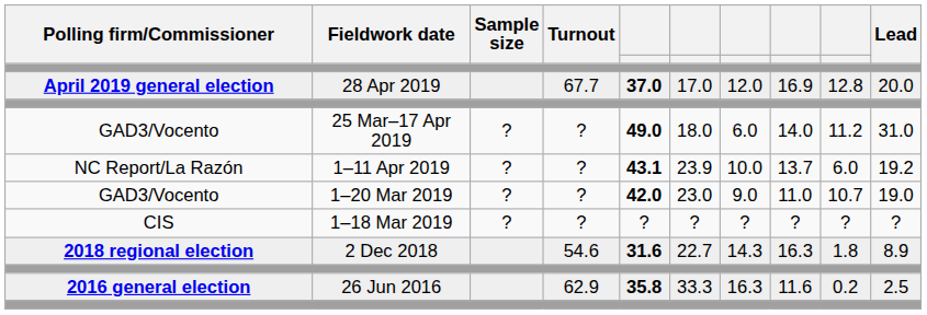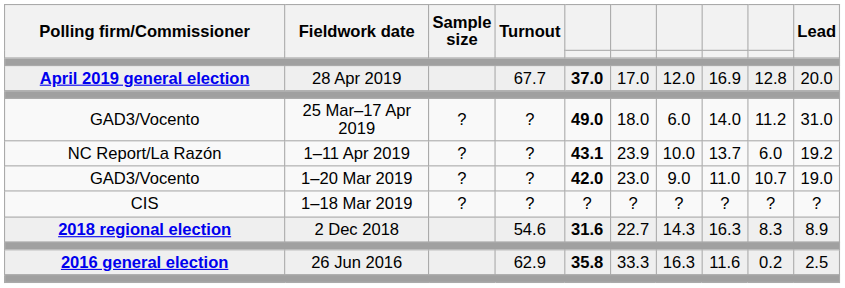2 Dec 2018 | column 9: 1.8 -> 8.3
